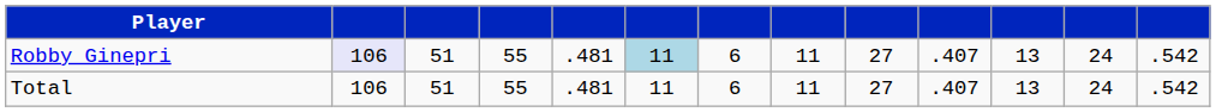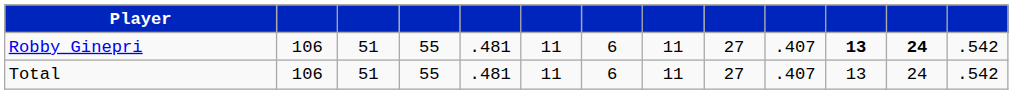Robby Ginepri | column 2: lavender background -> no background
Robby Ginepri | column 6: lightblue background -> no background
Robby Ginepri | column 11: normal -> bold
Robby Ginepri | column 12: normal -> bold
